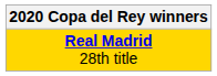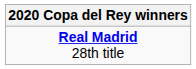row 2 | column 1: gold background -> no background
